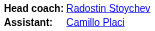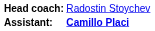Assistant: | column 2: normal -> bold
